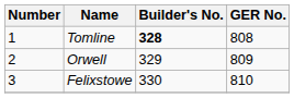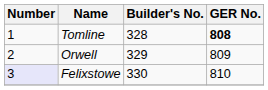Tomline | Builder's No.: bold -> normal
Tomline | GER No.: normal -> bold
Felixstowe | Number: no background -> lavender background
